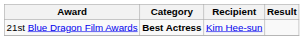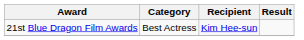21st Blue Dragon Film Awards | Category: bold -> normal
